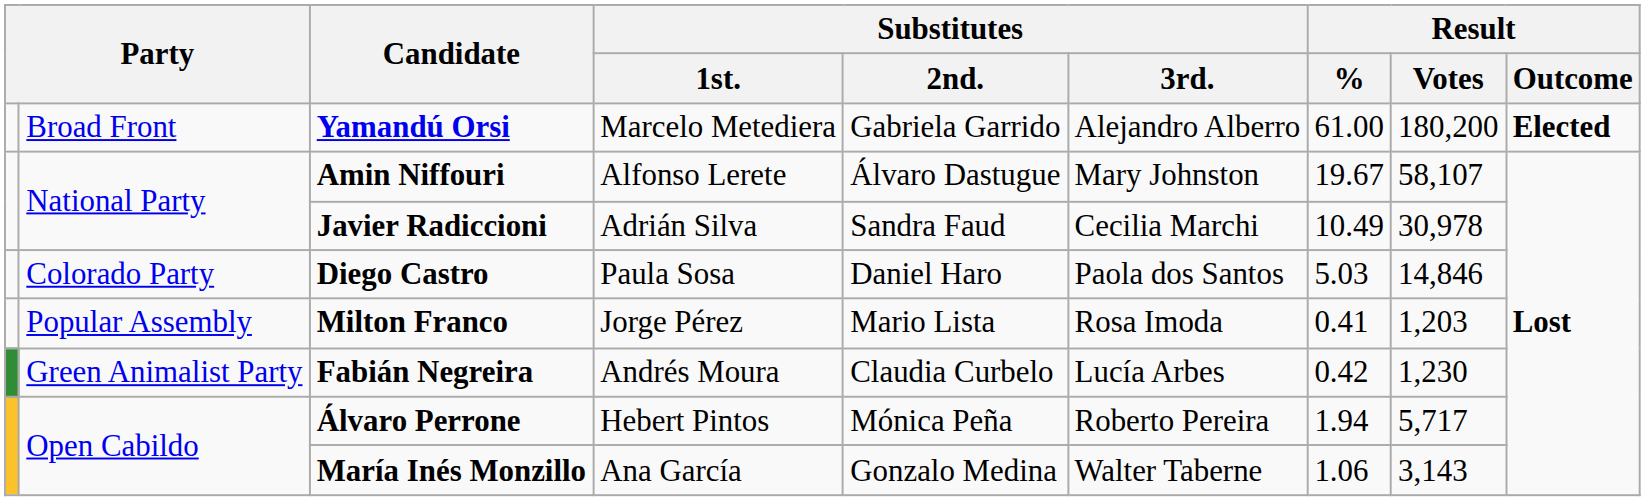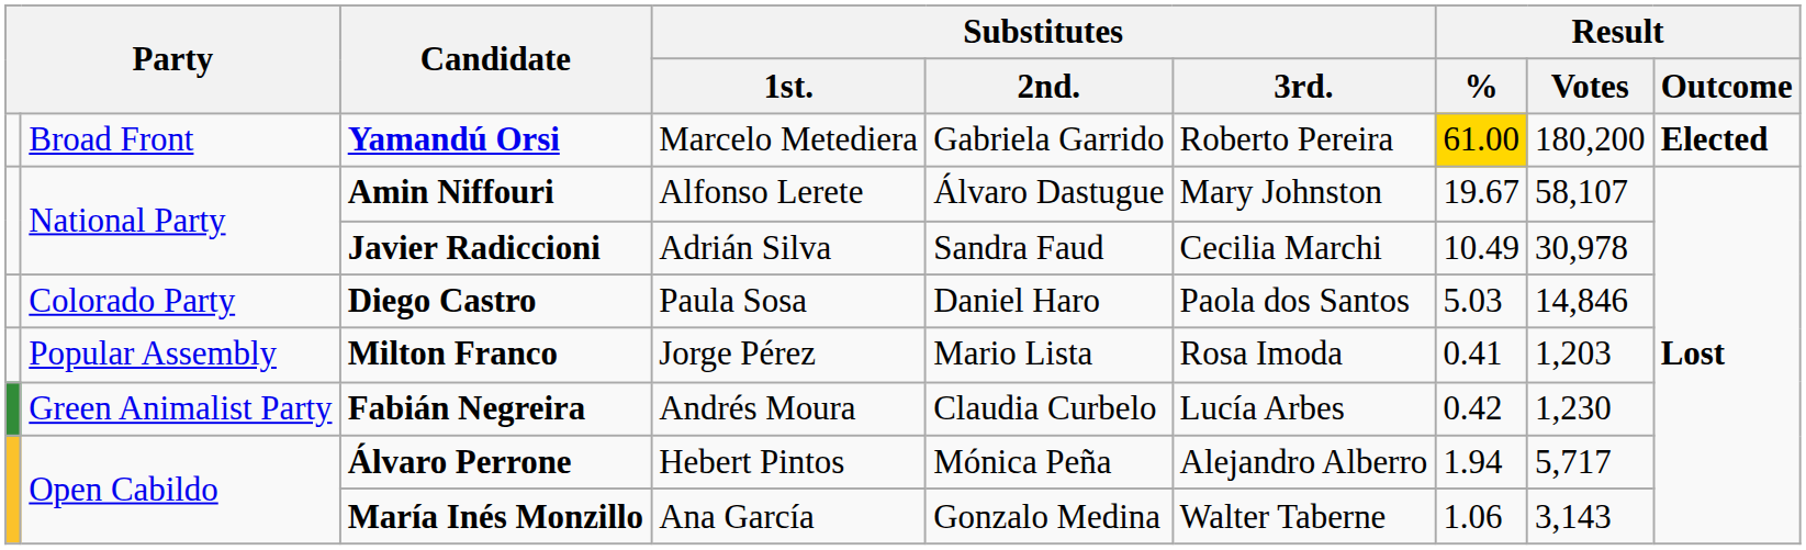Yamandú Orsi | Substitutes / 3rd.: Alejandro Alberro -> Roberto Pereira
Yamandú Orsi | Result / %: no background -> gold background
Álvaro Perrone | Substitutes / 3rd.: Roberto Pereira -> Alejandro Alberro
